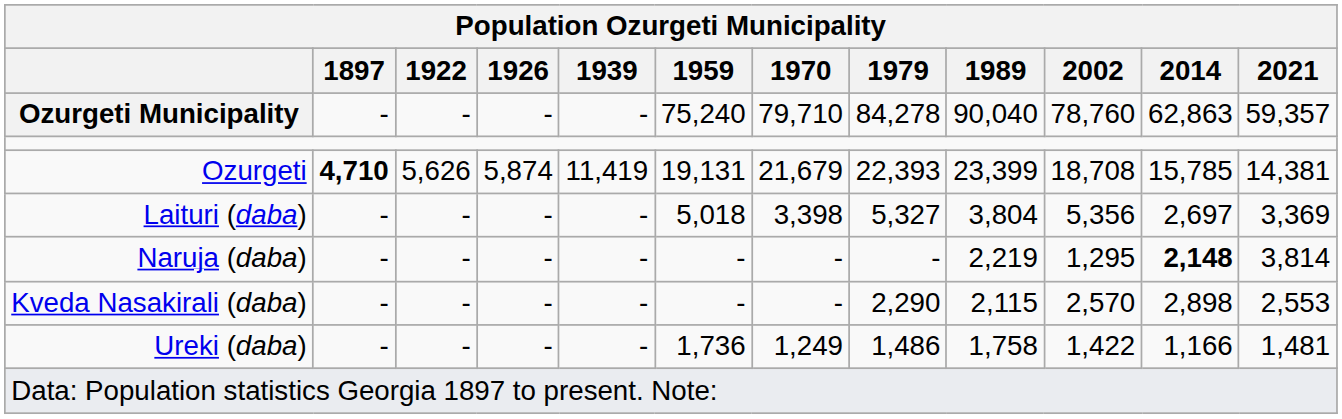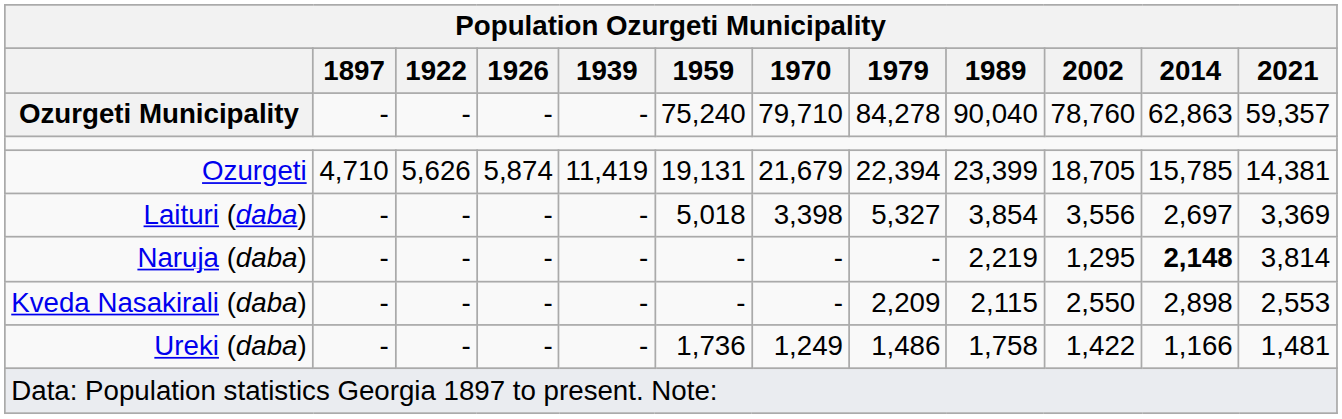Ozurgeti | 1897: bold -> normal
Ozurgeti | 1979: 22,393 -> 22,394
Ozurgeti | 2002: 18,708 -> 18,705
Laituri (daba) | 1989: 3,804 -> 3,854
Laituri (daba) | 2002: 5,356 -> 3,556
Kveda Nasakirali (daba) | 1979: 2,290 -> 2,209
Kveda Nasakirali (daba) | 2002: 2,570 -> 2,550
